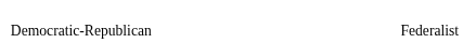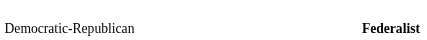Democratic-Republican | 24: normal -> bold
